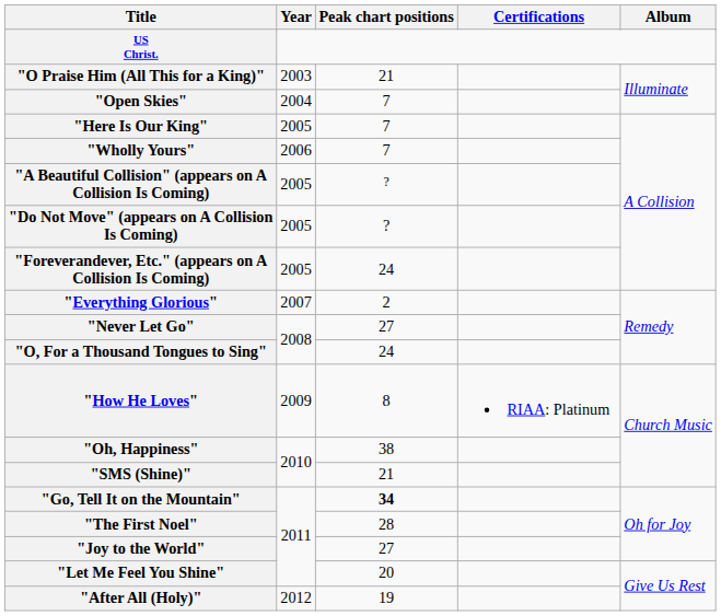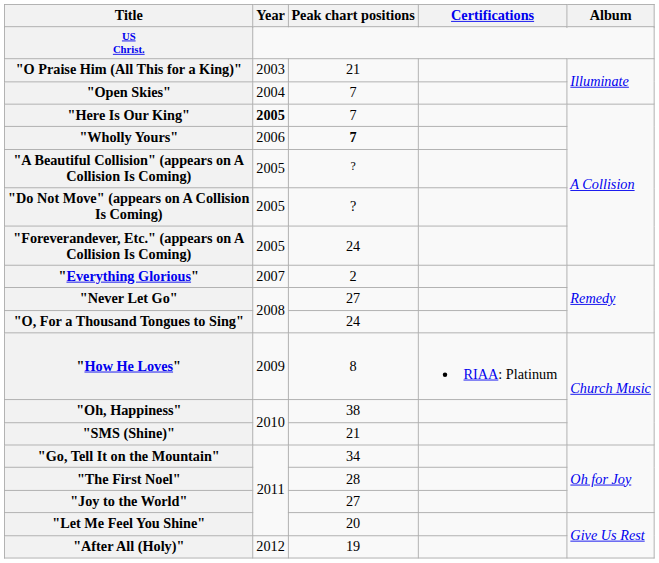"Here Is Our King" | Year: normal -> bold
"Wholly Yours" | Peak chart positions: normal -> bold
"Go, Tell It on the Mountain" | Peak chart positions: bold -> normal
